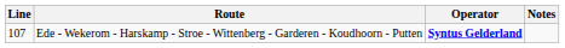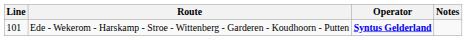row 2 | Line: 107 -> 101
